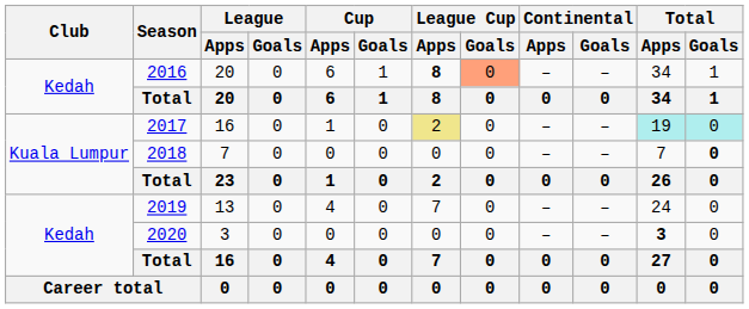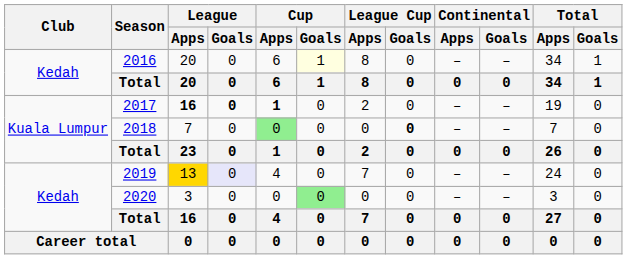2016 | Cup / Goals: no background -> lightyellow background
2016 | League Cup / Apps: bold -> normal
2016 | League Cup / Goals: lightsalmon background -> no background
2017 | League / Apps: normal -> bold
2017 | League / Goals: normal -> bold
2017 | Cup / Apps: normal -> bold
2017 | League Cup / Apps: khaki background -> no background
2017 | Total / Apps: paleturquoise background -> no background
2017 | Total / Goals: paleturquoise background -> no background
2018 | Cup / Apps: no background -> lightgreen background
2018 | League Cup / Goals: normal -> bold
2018 | Total / Goals: bold -> normal
2019 | League / Apps: no background -> gold background
2019 | League / Goals: no background -> lavender background
2020 | Cup / Goals: no background -> lightgreen background
2020 | Total / Apps: bold -> normal
